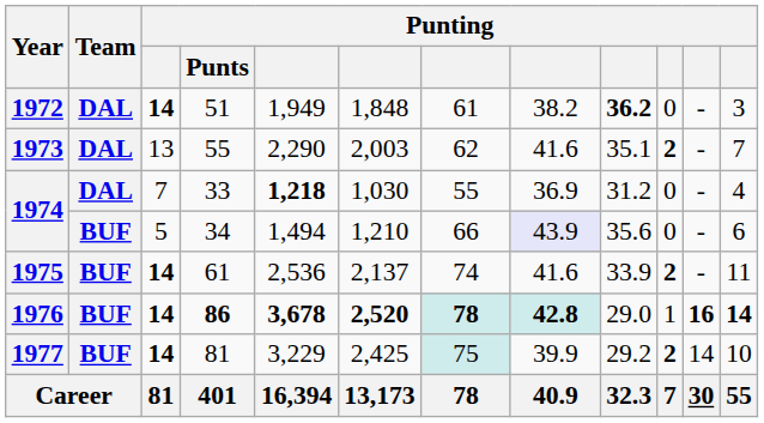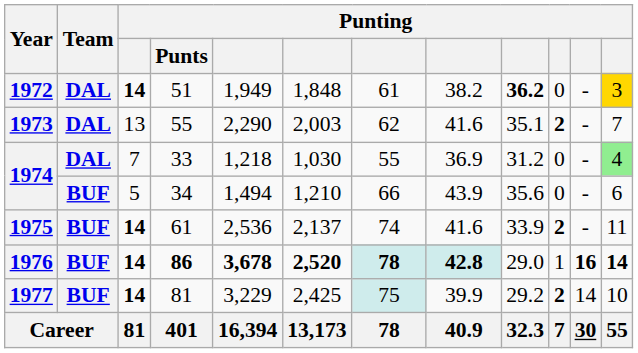51 | column 12: no background -> gold background
33 | column 5: bold -> normal
33 | column 12: no background -> lightgreen background
34 | column 8: lavender background -> no background
